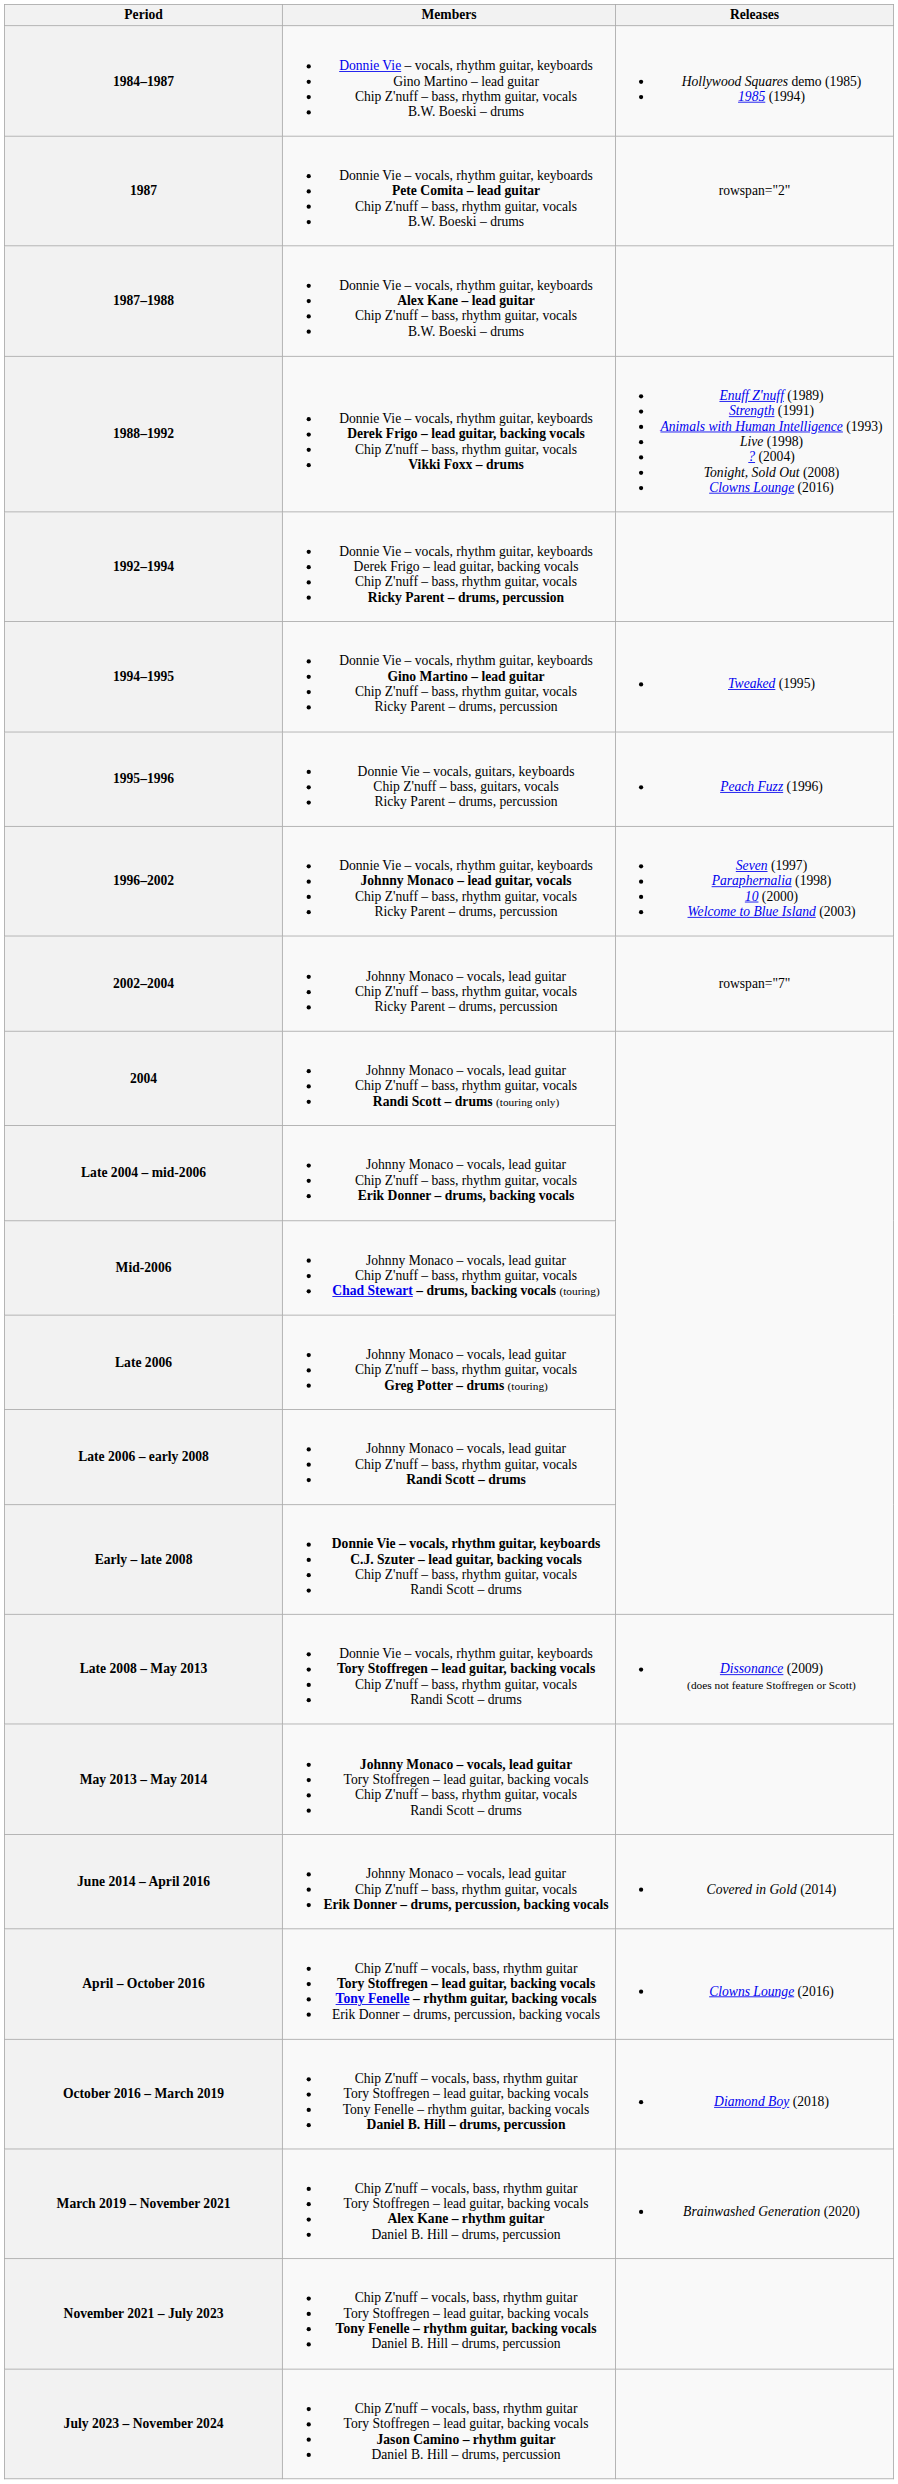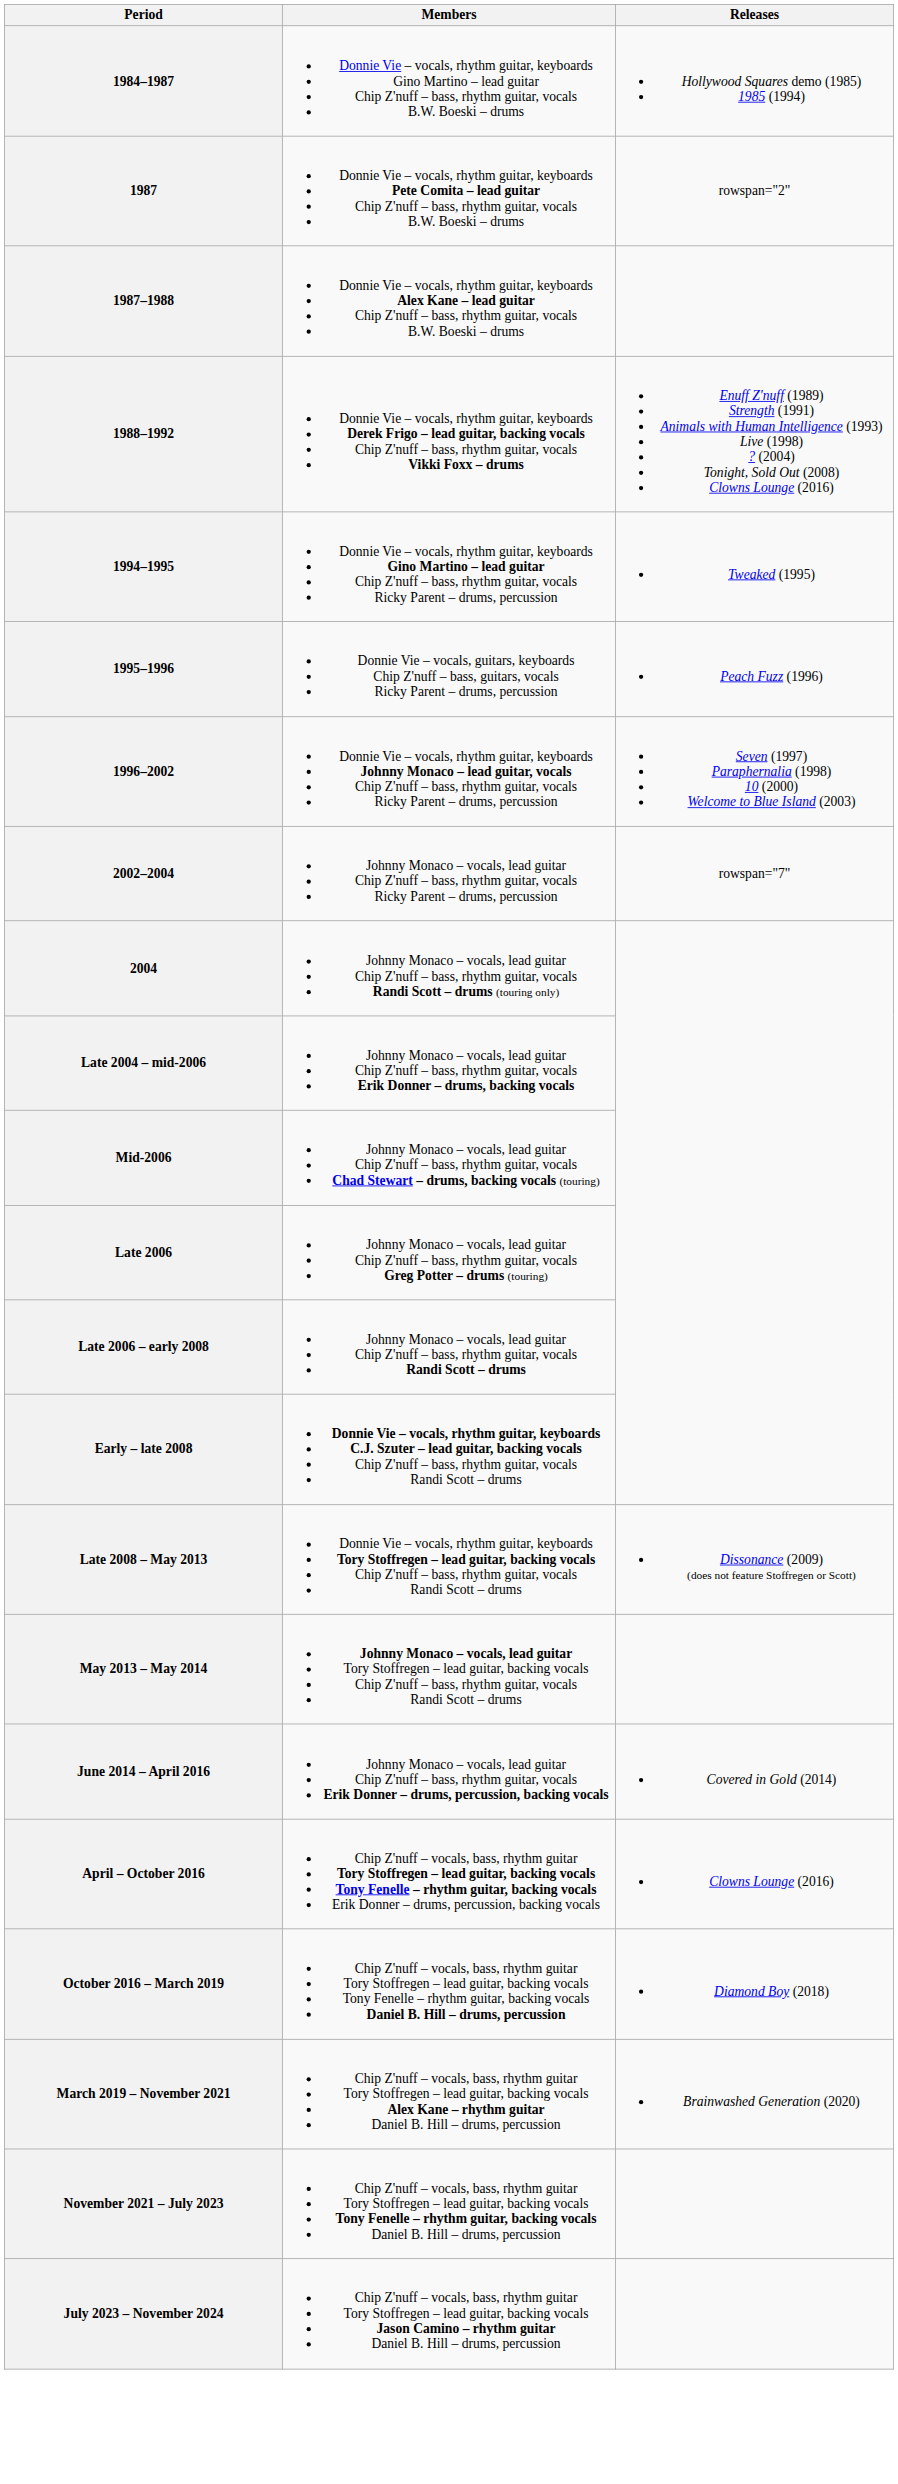- row: 1992–1994 | Donnie Vie – vocals, rhythm guitar, keyboards Derek Frigo – lead guitar, backing vocals Chip Z'nuff – bass, rhythm guitar, vocals Ricky Parent – drums, percussion
